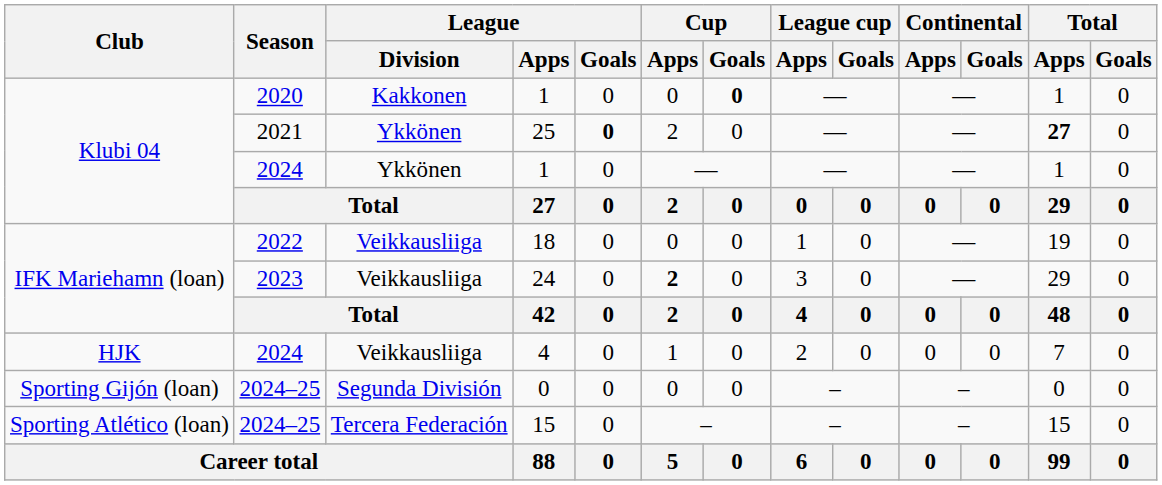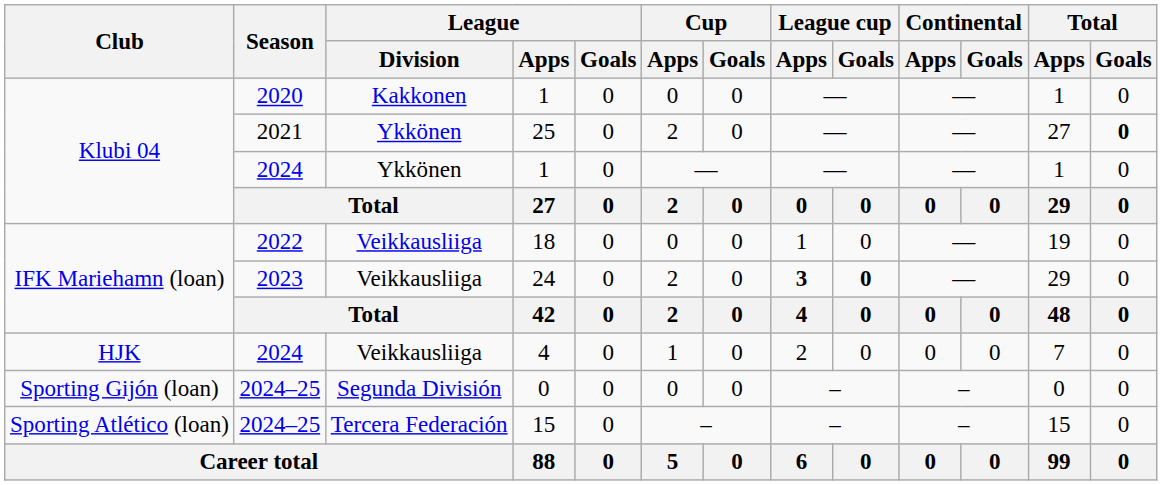2020 / 1 | Cup / Goals: bold -> normal
25 | League / Goals: bold -> normal
25 | Total / Apps: bold -> normal
25 | Total / Goals: normal -> bold
24 | Cup / Apps: bold -> normal
24 | League cup / Apps: normal -> bold
24 | League cup / Goals: normal -> bold
